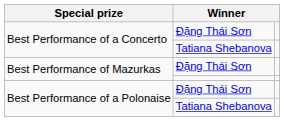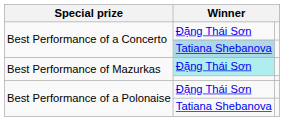Best Performance of a Concerto / Tatiana Shebanova | column 2: no background -> lightblue background
Best Performance of Mazurkas / Đặng Thái Sơn | column 2: no background -> paleturquoise background
